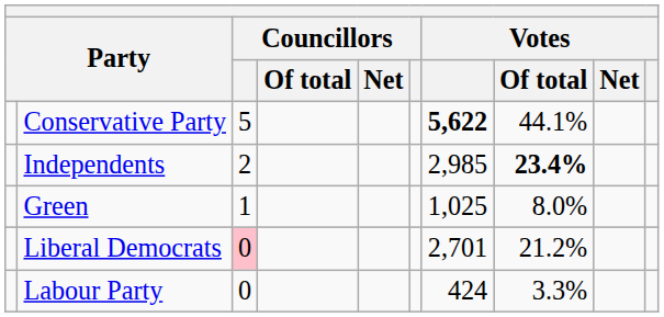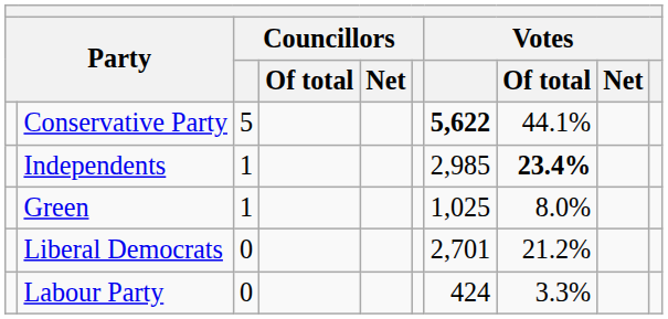Independents | column 3: 2 -> 1
Liberal Democrats | column 3: pink background -> no background
